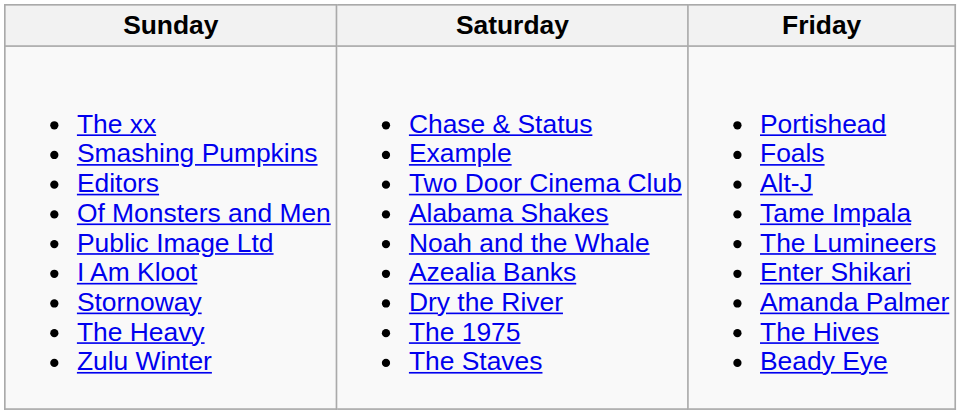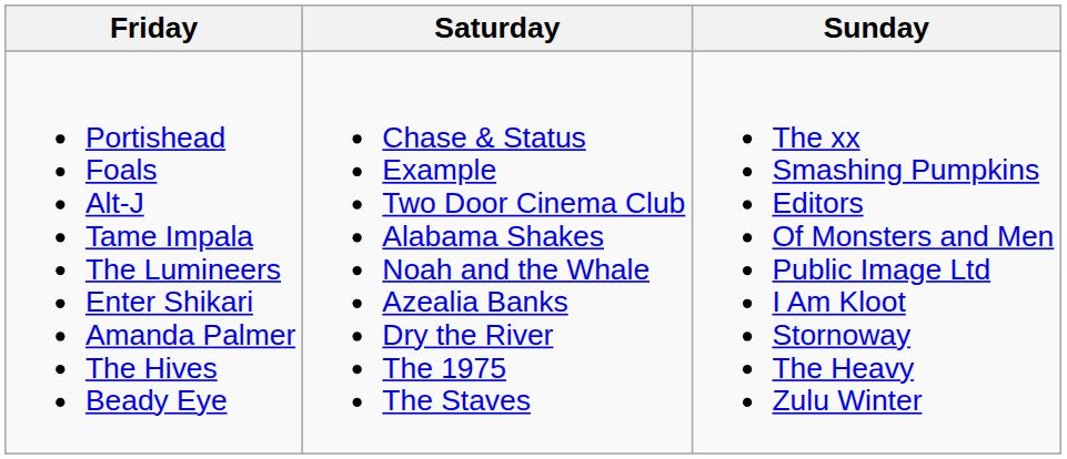columns swapped: Friday <-> Sunday
